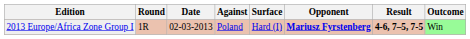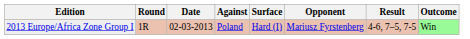2013 Europe/Africa Zone Group I | Opponent: bold -> normal
2013 Europe/Africa Zone Group I | Result: bold -> normal
